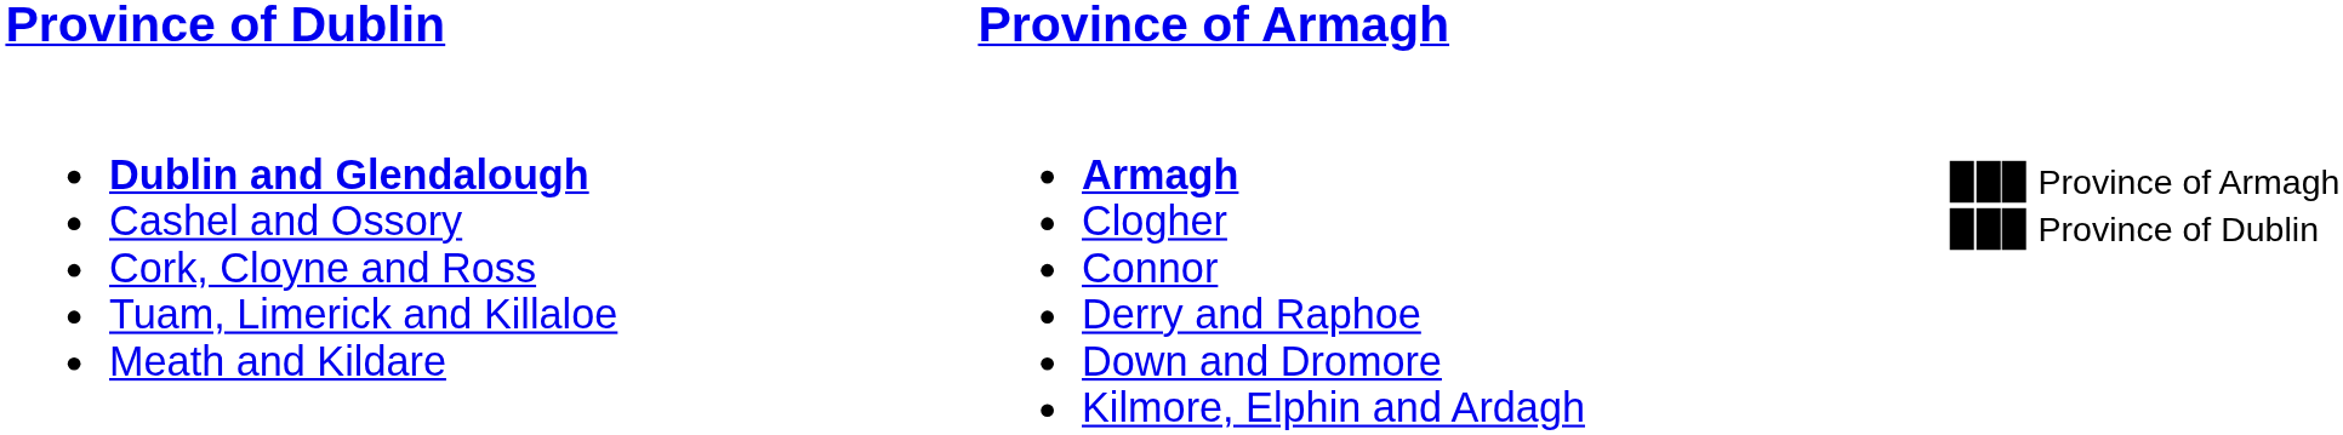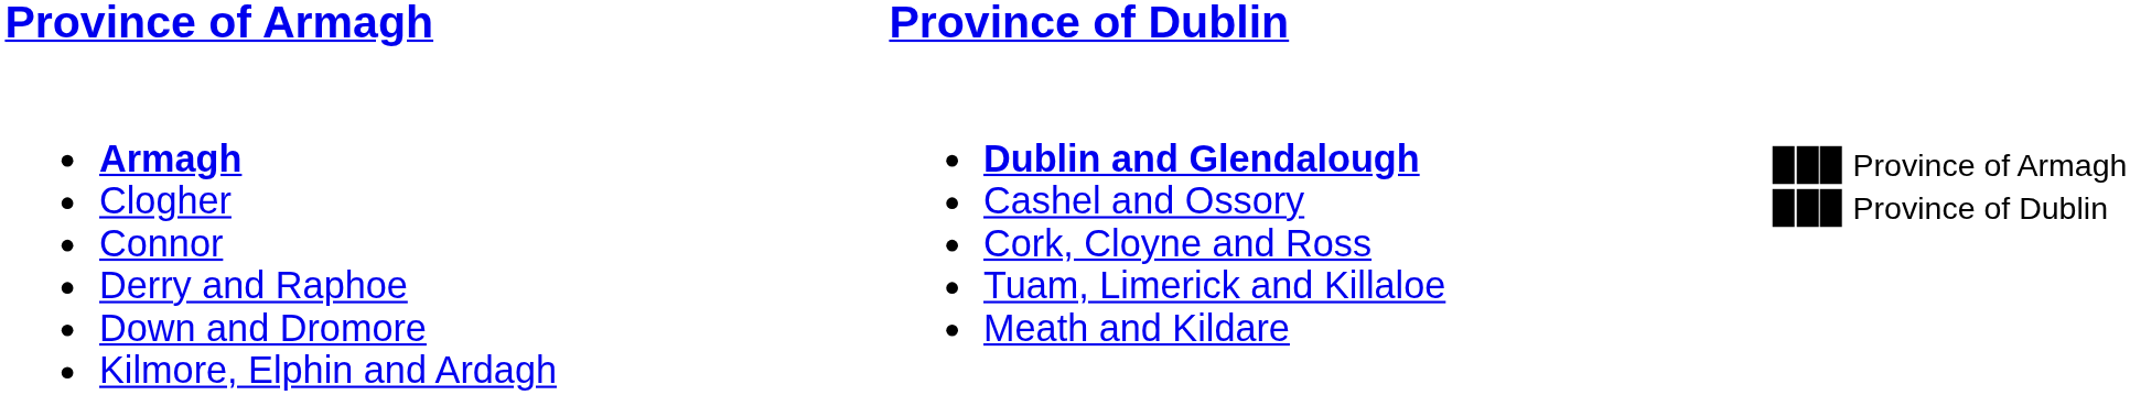columns swapped: Province of Armagh <-> Province of Dublin
